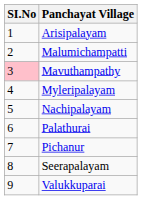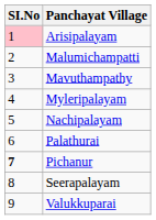Arisipalayam | SI.No: no background -> pink background
Mavuthampathy | SI.No: pink background -> no background
Pichanur | SI.No: normal -> bold
